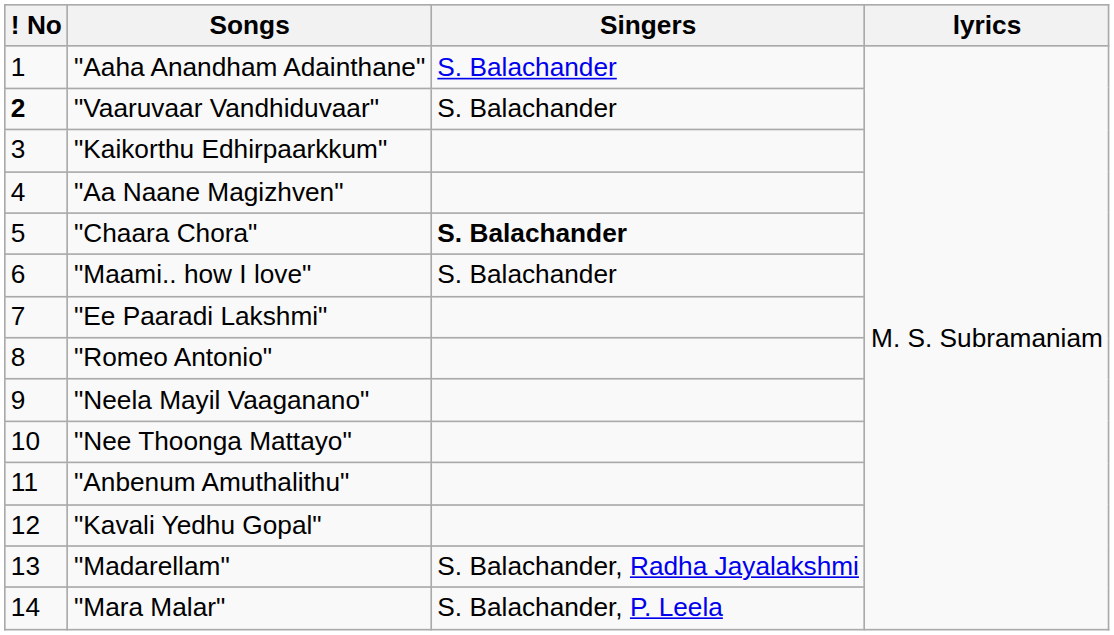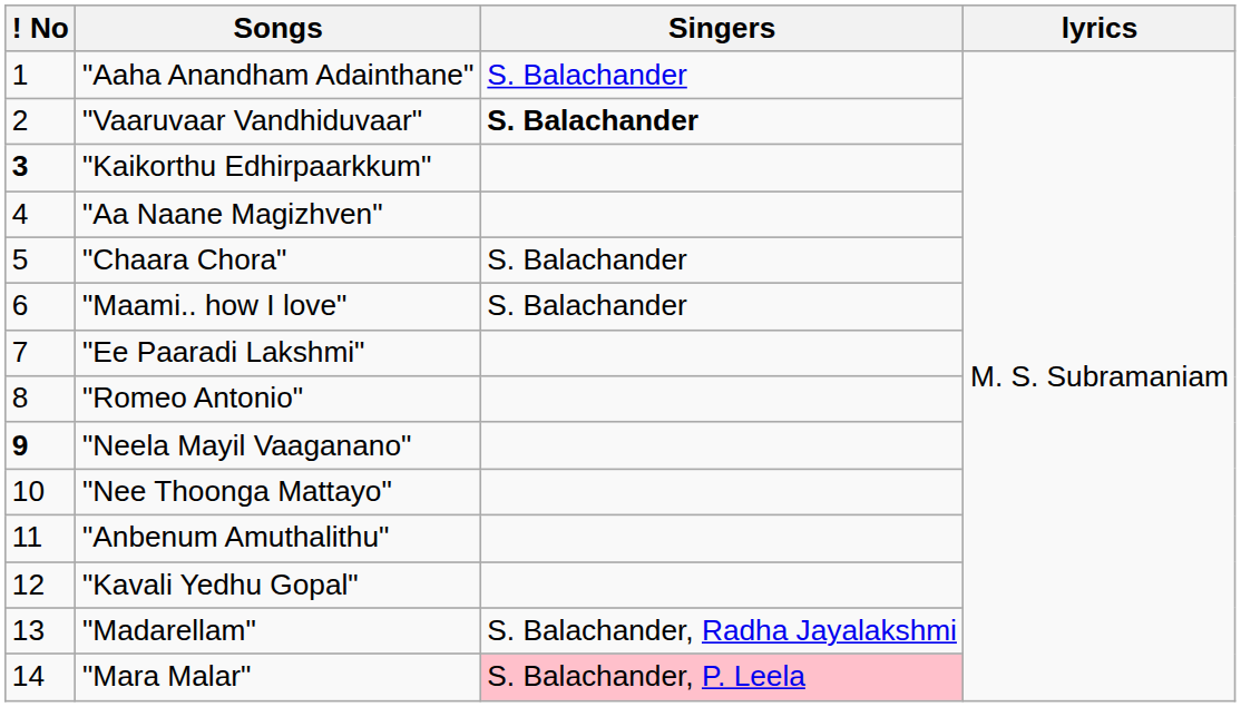"Vaaruvaar Vandhiduvaar" | ! No: bold -> normal
"Vaaruvaar Vandhiduvaar" | Singers: normal -> bold
"Kaikorthu Edhirpaarkkum" | ! No: normal -> bold
"Chaara Chora" | Singers: bold -> normal
"Neela Mayil Vaaganano" | ! No: normal -> bold
"Mara Malar" | Singers: no background -> pink background
